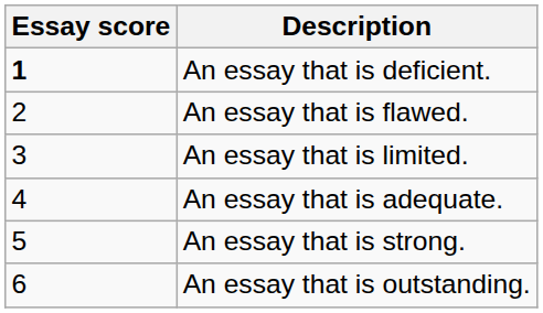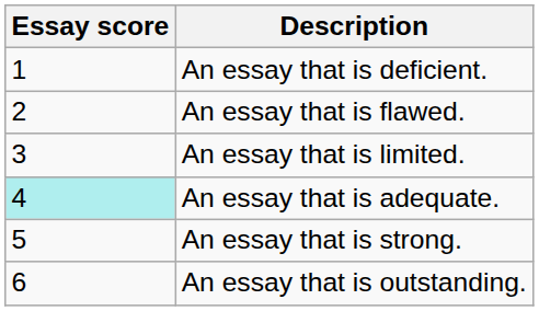An essay that is deficient. | Essay score: bold -> normal
An essay that is adequate. | Essay score: no background -> paleturquoise background
